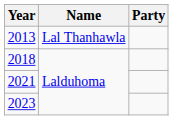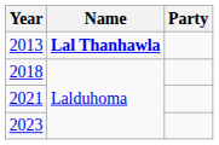2013 | Name: normal -> bold
